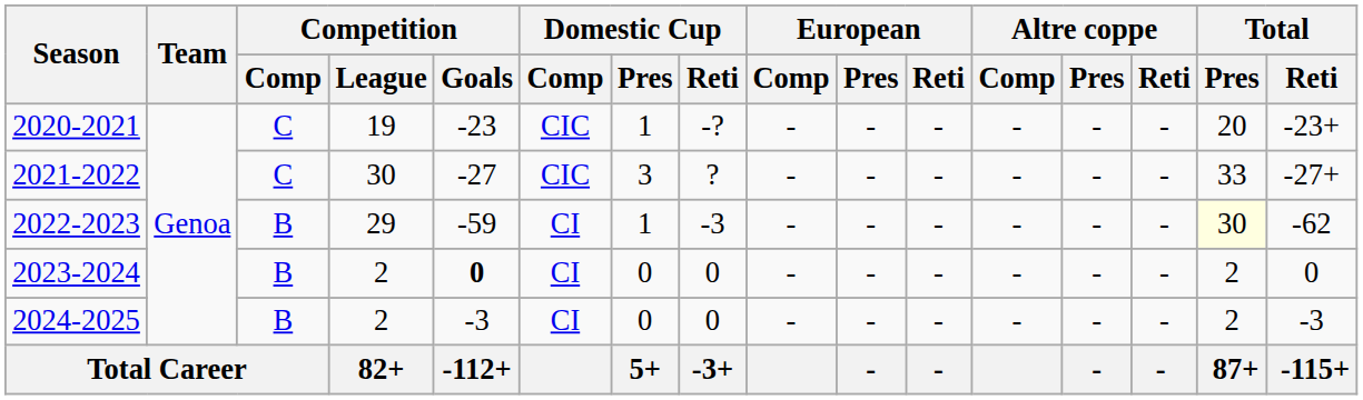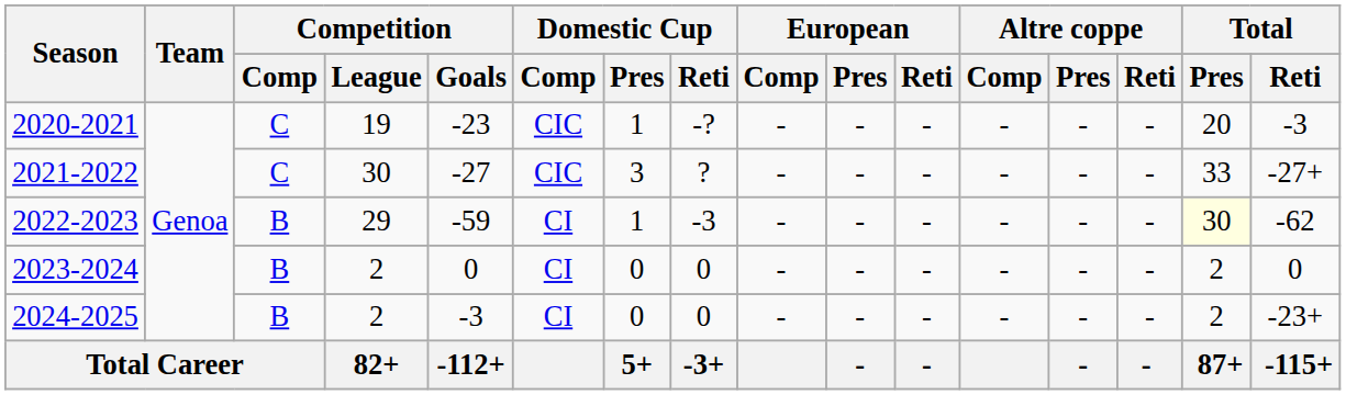2020-2021 | Total / Reti: -23+ -> -3
2023-2024 | Competition / Goals: bold -> normal
2024-2025 | Total / Reti: -3 -> -23+
